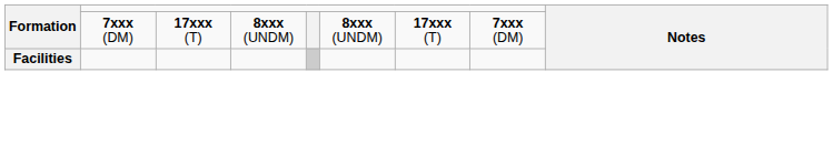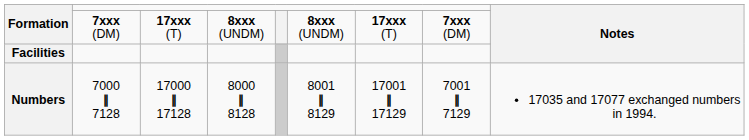+ row: Numbers | 7000 ∥ 7128 | 17000 ∥ 17128 | 8000 ∥ 8128 | 8001 ∥ 8129 | 17001 ∥ 17129 | 7001 ∥ 7129 | 17035 and 17077 exchanged numbers in 1994.
